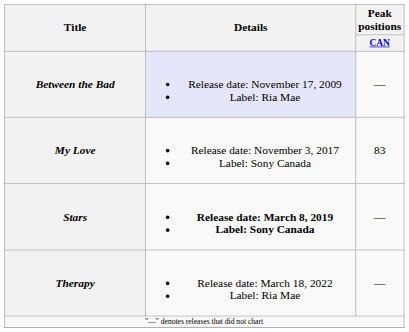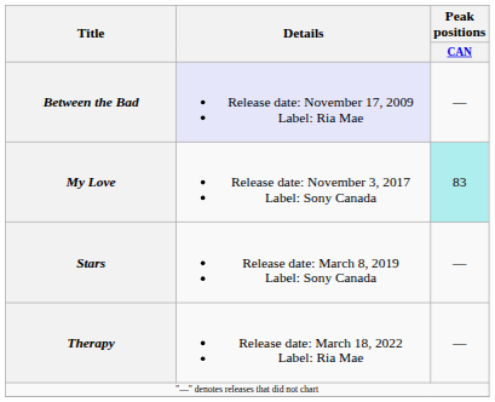My Love | Peak positions / CAN: no background -> paleturquoise background
Stars | Details: bold -> normal
